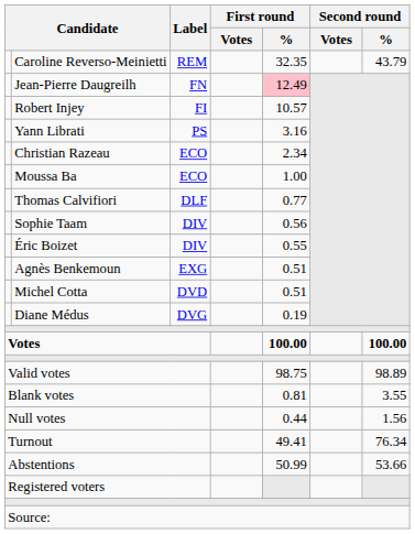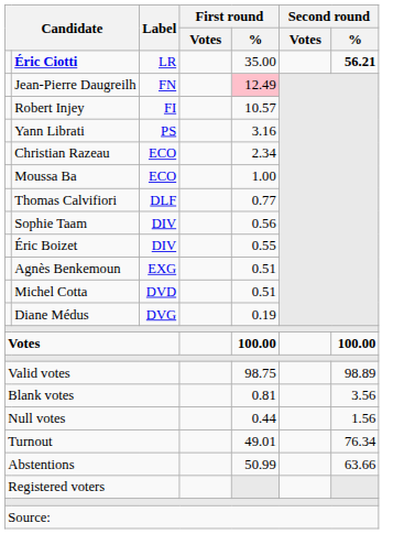+ row: Éric Ciotti | LR | 35.00 | 56.21
- row: Caroline Reverso-Meinietti | REM | 32.35 | 43.79
Blank votes | Second round / %: 3.55 -> 3.56
Turnout | First round / %: 49.41 -> 49.01
Abstentions | Second round / %: 53.66 -> 63.66
